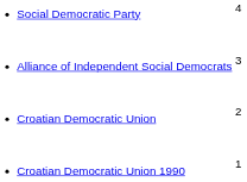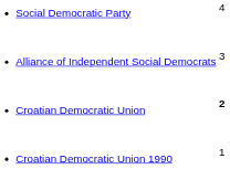Croatian Democratic Union | column 2: normal -> bold
